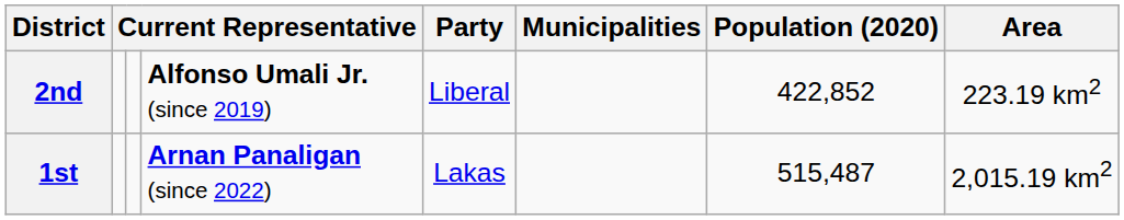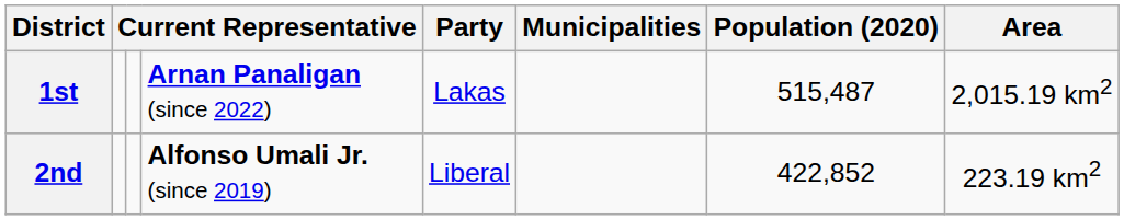rows swapped: 1st <-> 2nd
